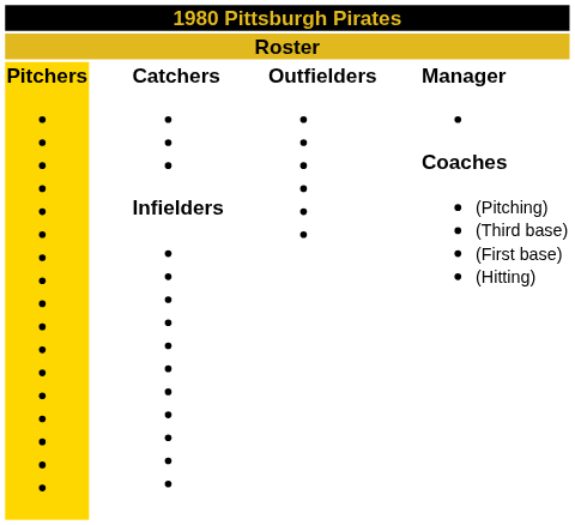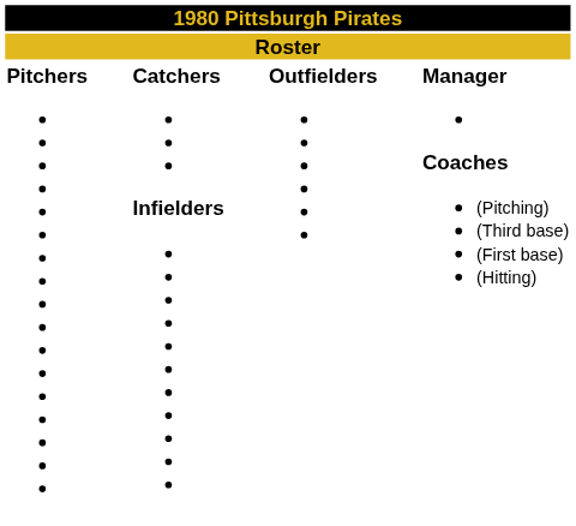Pitchers | column 1: gold background -> no background
